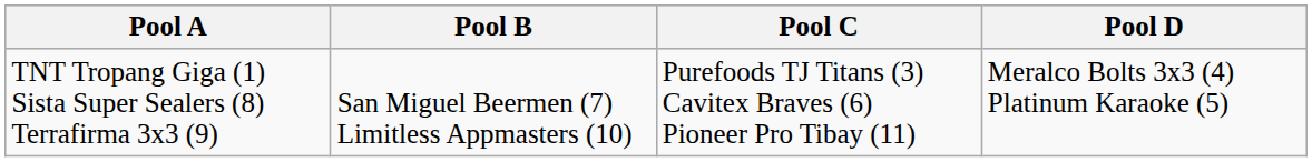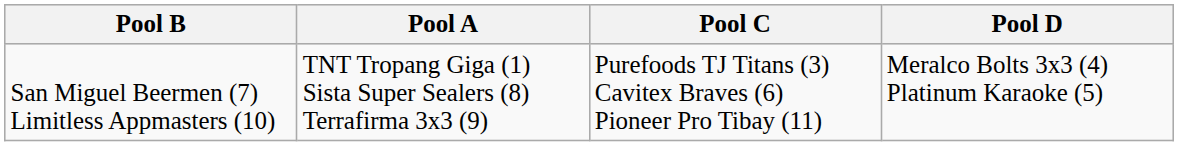columns swapped: Pool A <-> Pool B
